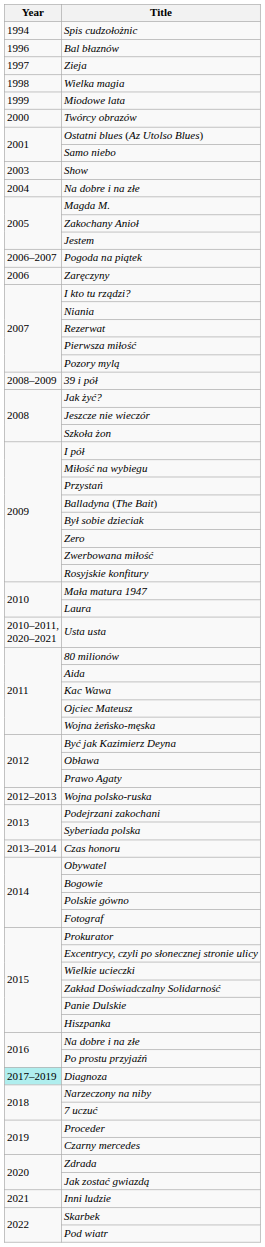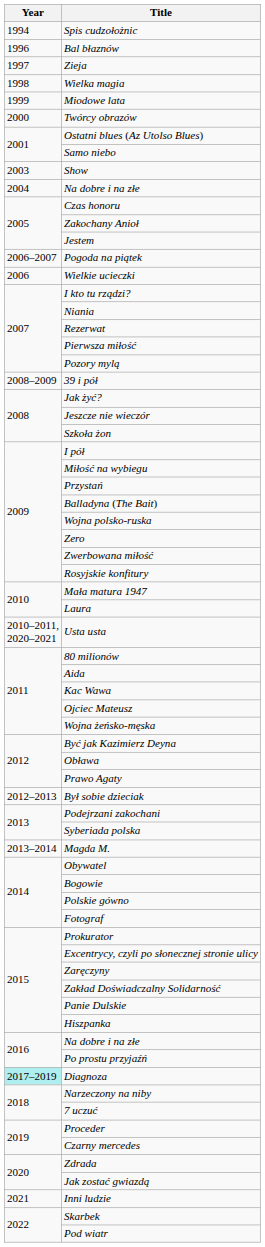row 12 | Title: Magda M. -> Czas honoru
row 16 | Title: Zaręczyny -> Wielkie ucieczki
row 30 | Title: Był sobie dzieciak -> Wojna polsko-ruska
row 45 | Title: Wojna polsko-ruska -> Był sobie dzieciak
row 48 | Title: Czas honoru -> Magda M.
row 55 | Title: Wielkie ucieczki -> Zaręczyny
